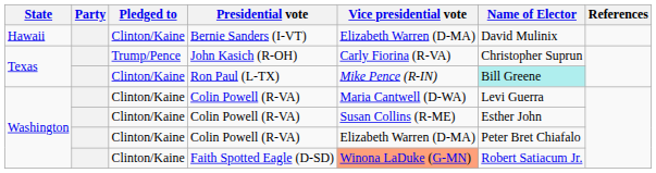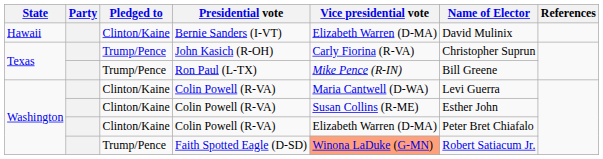Ron Paul (L-TX) | Pledged to: Clinton/Kaine -> Trump/Pence
Ron Paul (L-TX) | Name of Elector: paleturquoise background -> no background
Faith Spotted Eagle (D-SD) | Pledged to: Clinton/Kaine -> Trump/Pence
